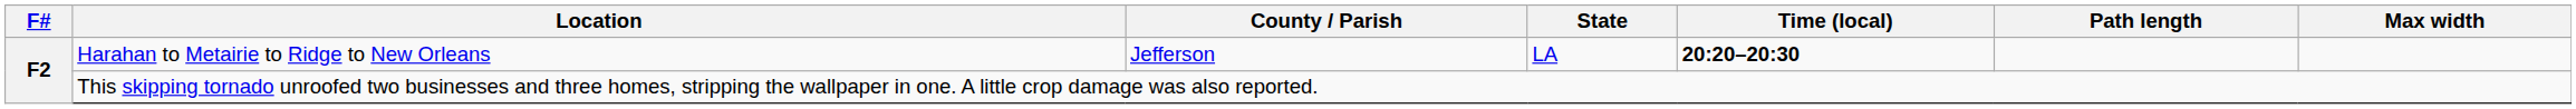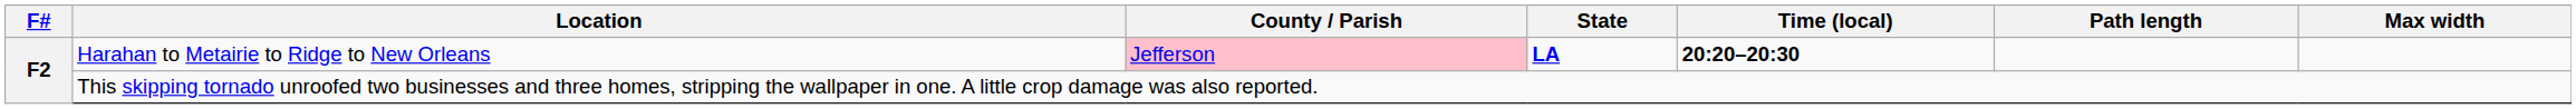Harahan to Metairie to Ridge to New Orleans | County / Parish: no background -> pink background
Harahan to Metairie to Ridge to New Orleans | State: normal -> bold
